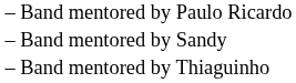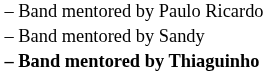row 3 | column 1: normal -> bold
